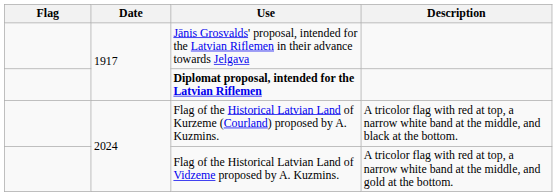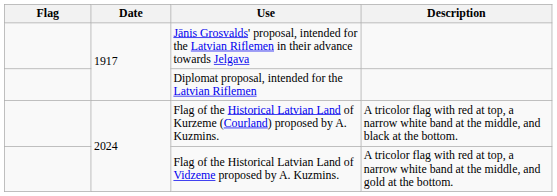Diplomat proposal, intended for the Latvian Riflemen | Use: bold -> normal
